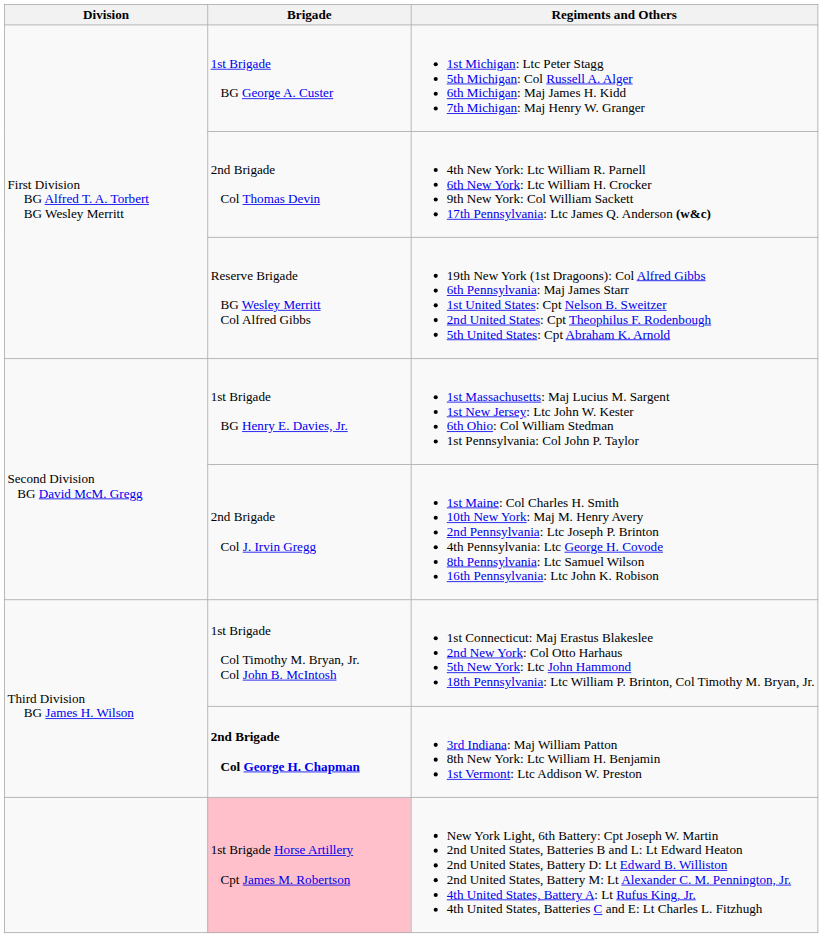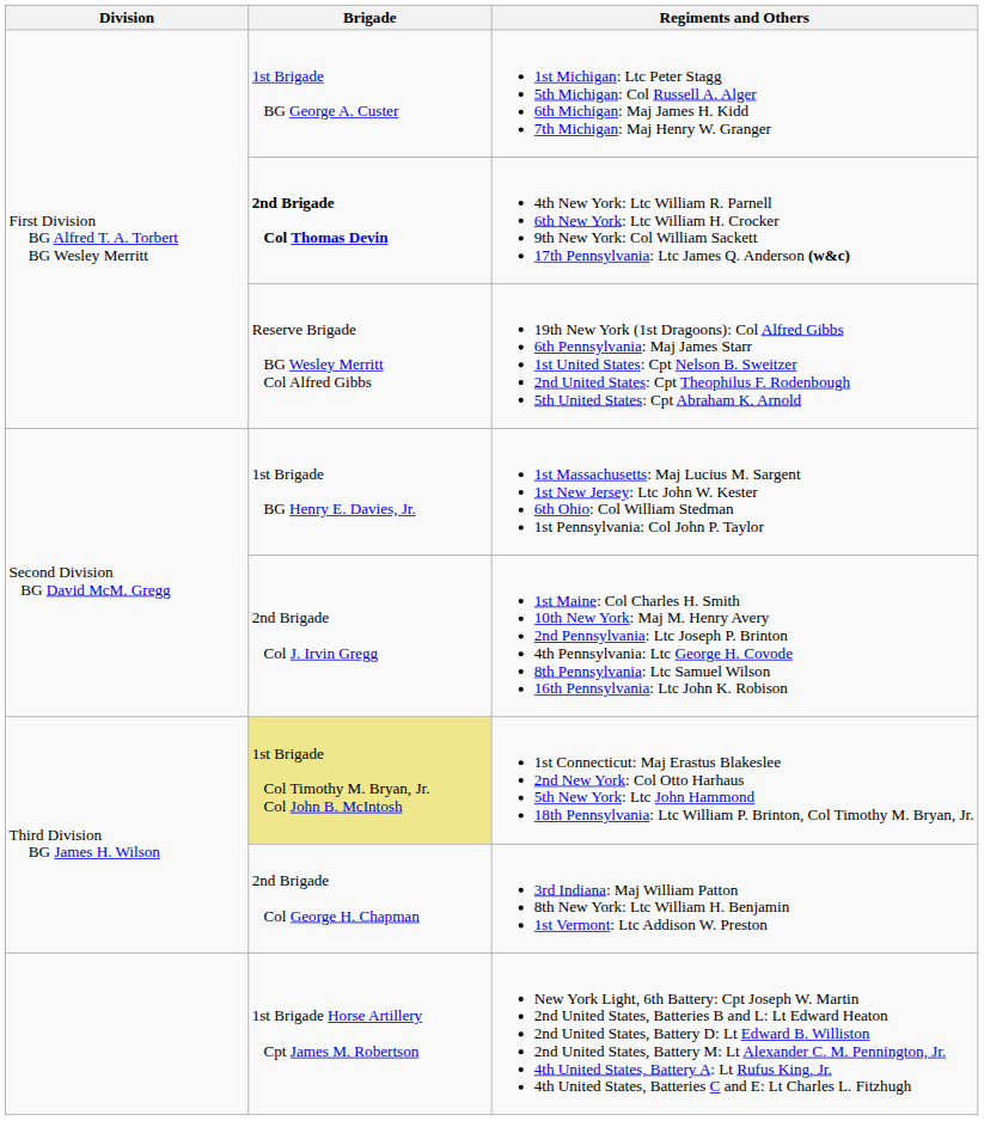2nd Brigade Col Thomas Devin | Brigade: normal -> bold
1st Brigade Col Timothy M. Bryan, Jr. Col John B. McIntosh | Brigade: no background -> khaki background
2nd Brigade Col George H. Chapman | Brigade: bold -> normal
1st Brigade Horse Artillery Cpt James M. Robertson | Brigade: pink background -> no background
